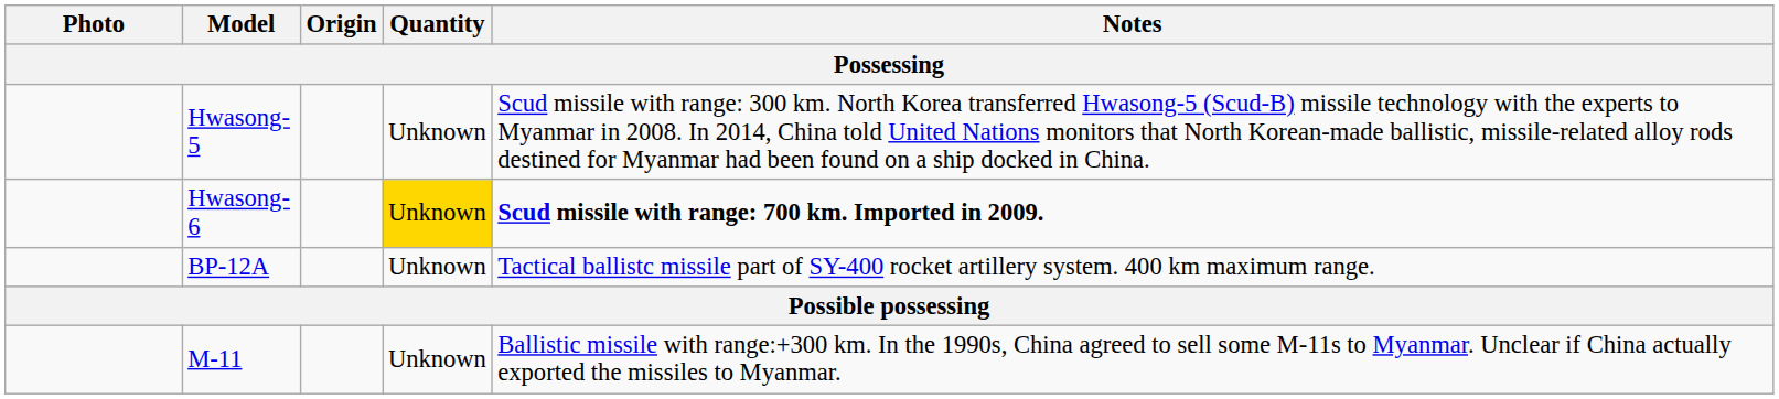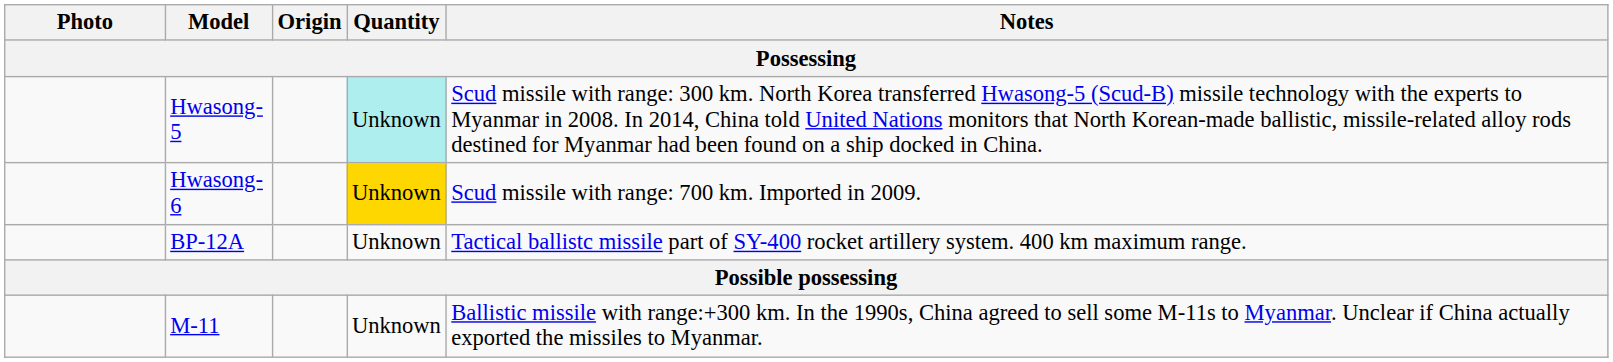Hwasong-5 | Quantity: no background -> paleturquoise background
Hwasong-6 | Notes: bold -> normal
